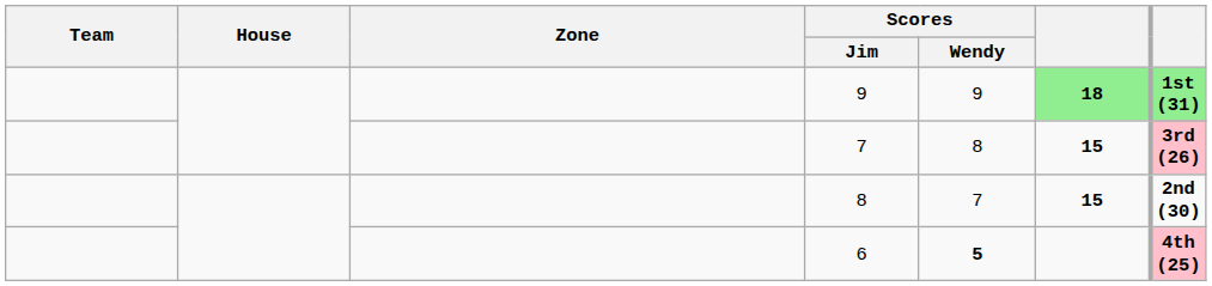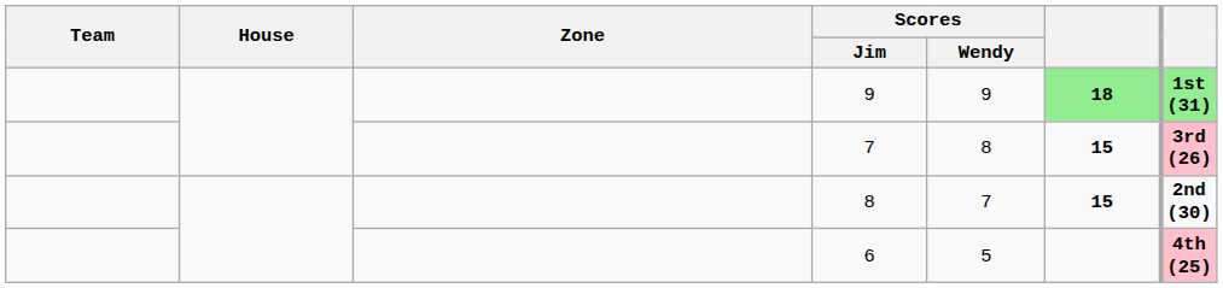6 | Scores / Wendy: bold -> normal
